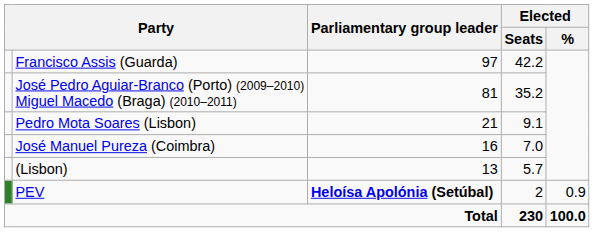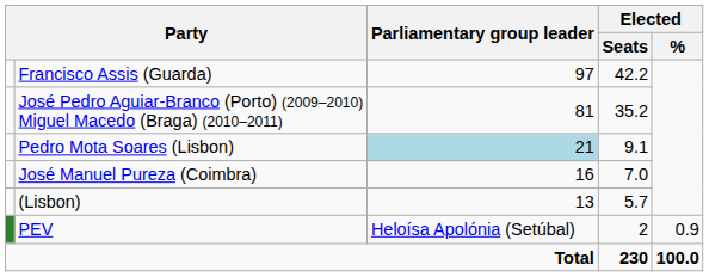Pedro Mota Soares (Lisbon) | Parliamentary group leader: no background -> lightblue background
PEV | Parliamentary group leader: bold -> normal
